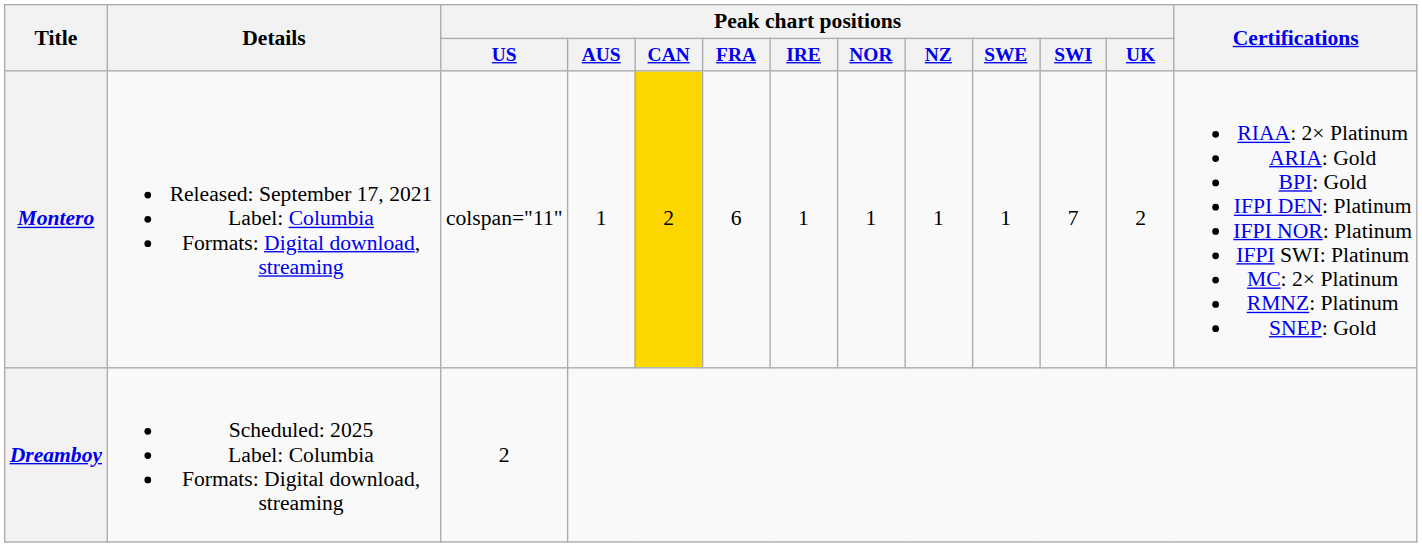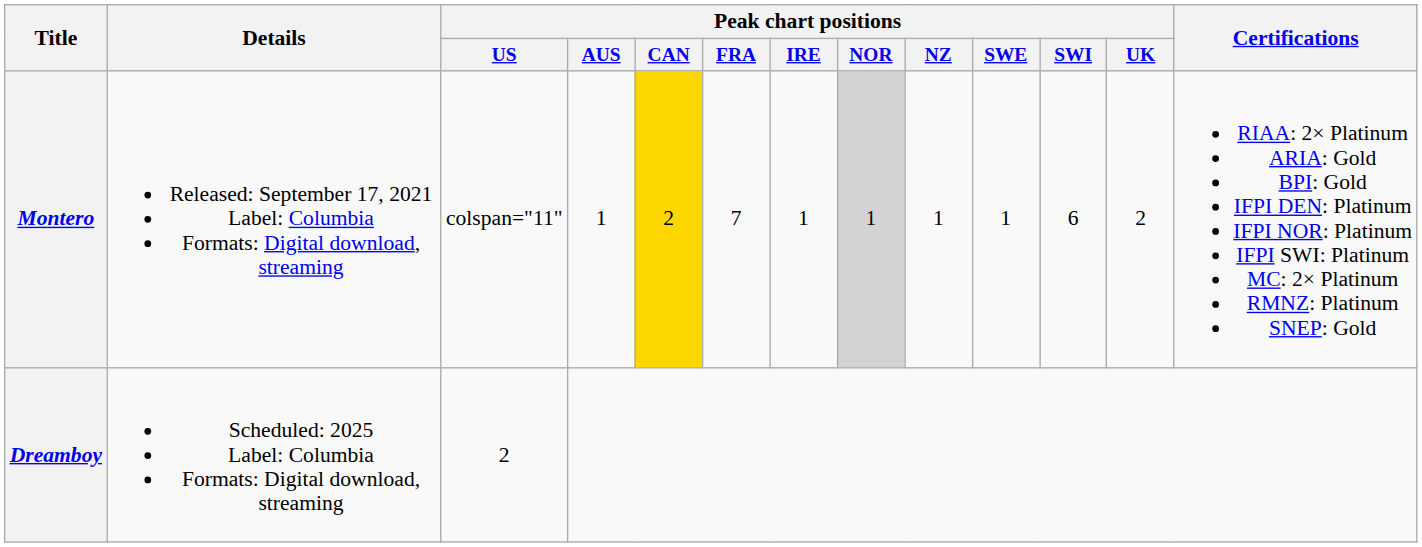Montero | Peak chart positions / FRA: 6 -> 7
Montero | Peak chart positions / NOR: no background -> lightgrey background
Montero | Peak chart positions / SWI: 7 -> 6
